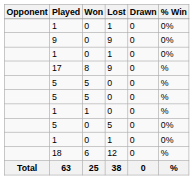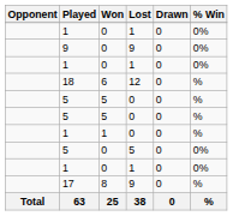rows swapped: 17 <-> 18
